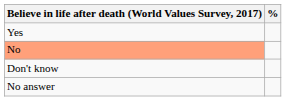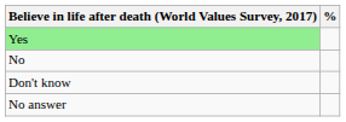Yes | Believe in life after death (World Values Survey, 2017): no background -> lightgreen background
No | Believe in life after death (World Values Survey, 2017): lightsalmon background -> no background
